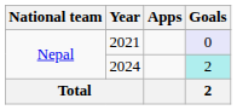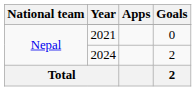2021 | Goals: lavender background -> no background
2024 | Goals: paleturquoise background -> no background
